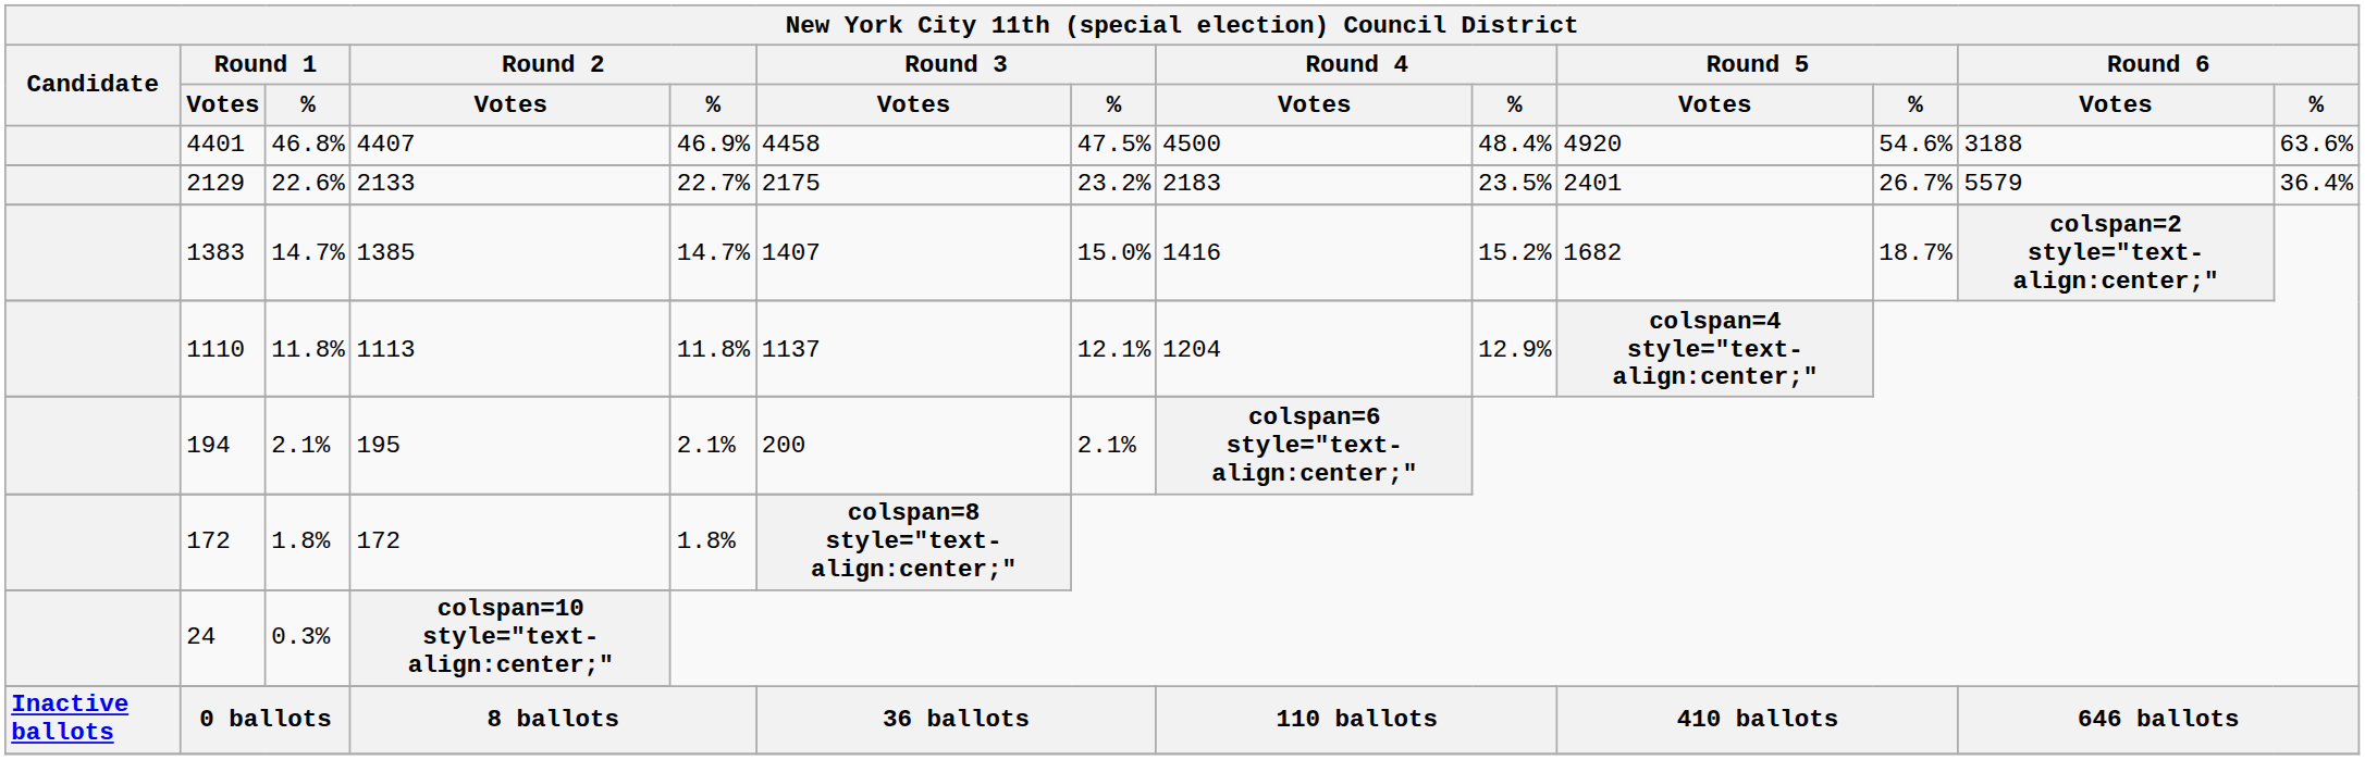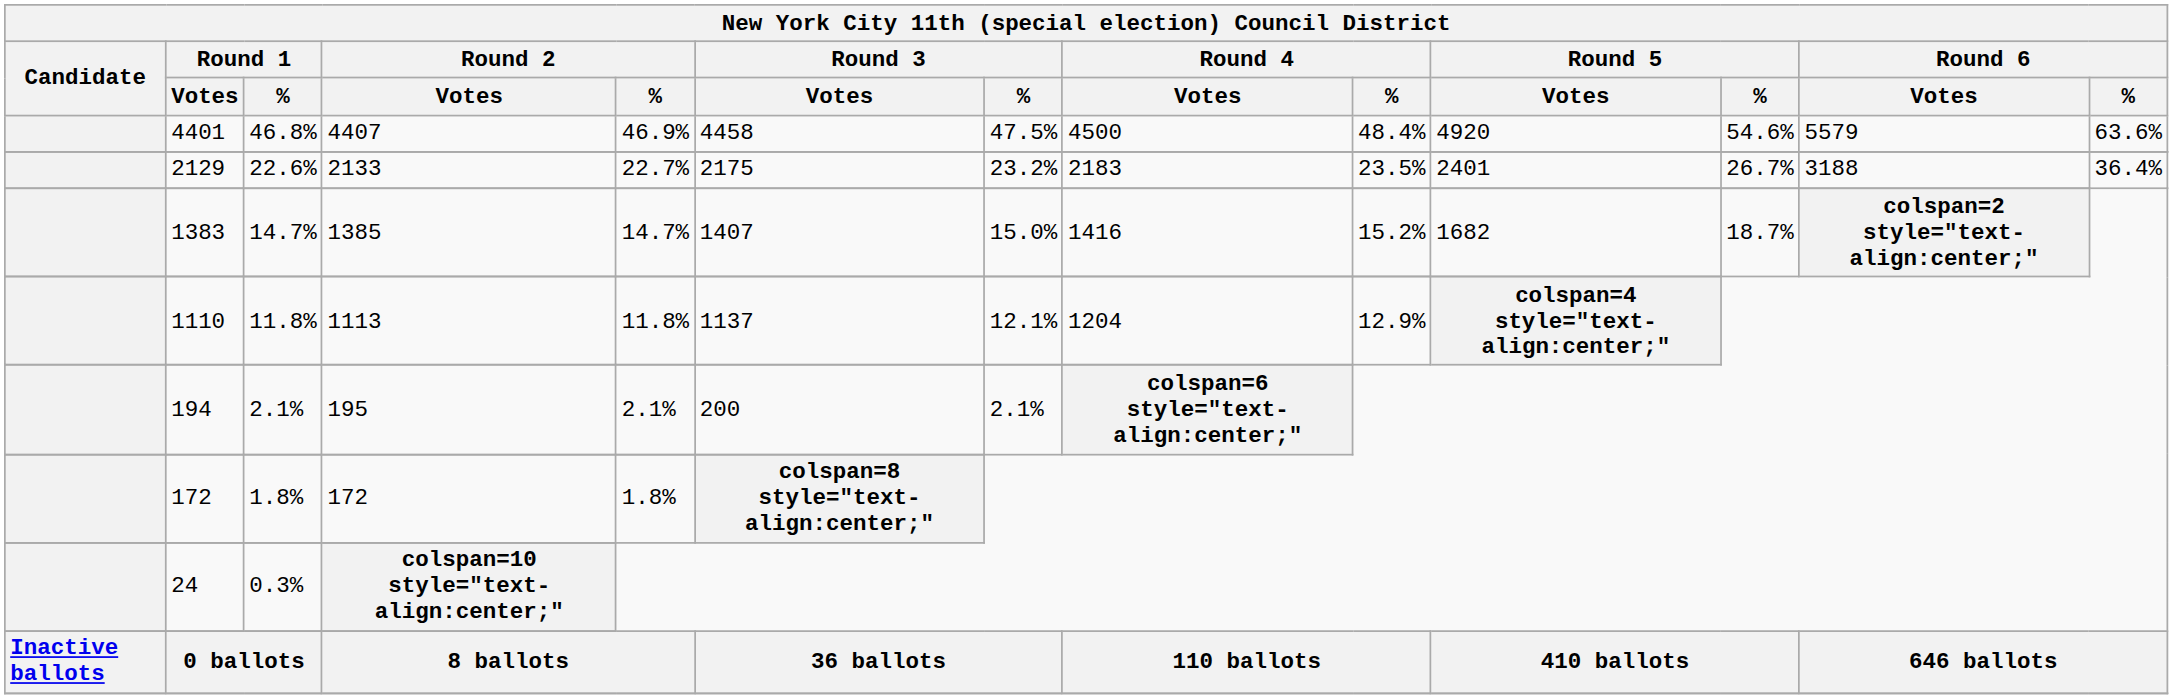4401 | Round 6 / Votes: 3188 -> 5579
2129 | Round 6 / Votes: 5579 -> 3188
